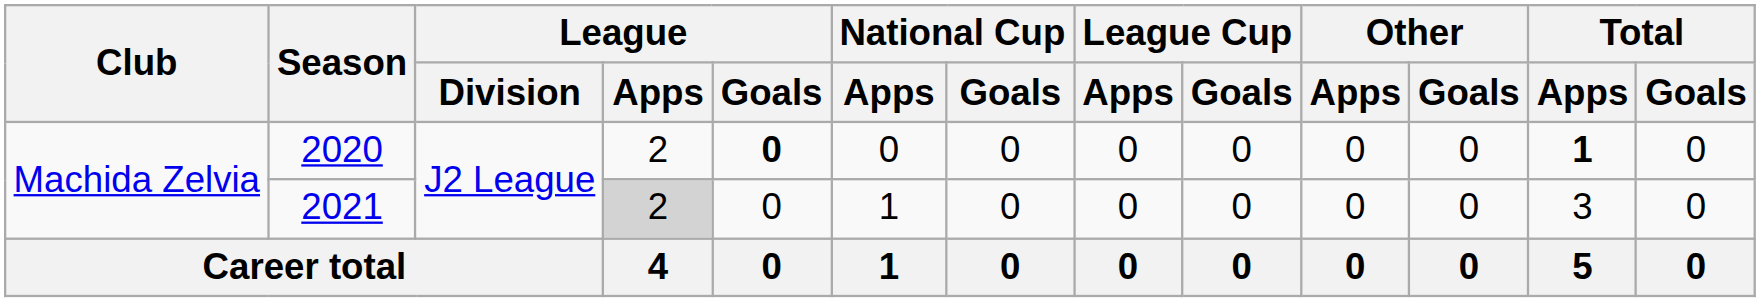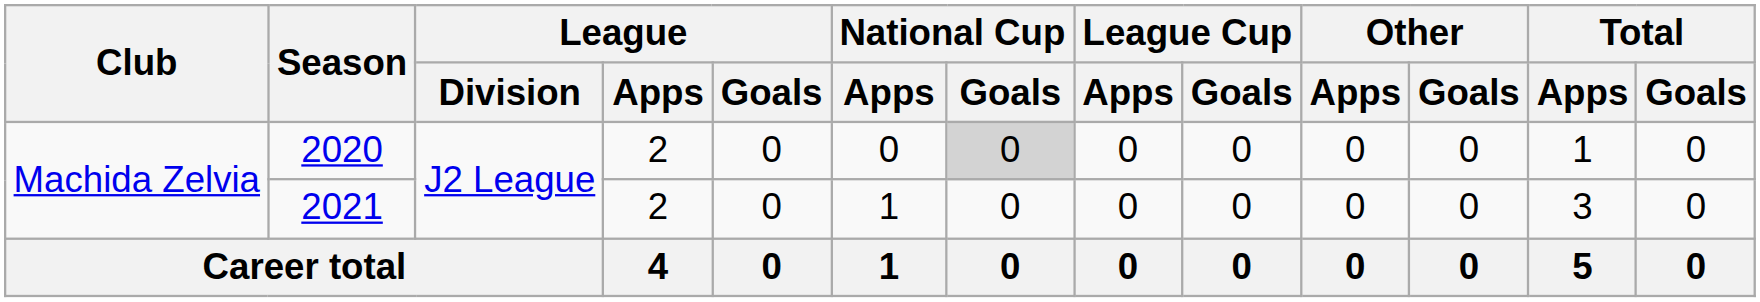2020 | League / Goals: bold -> normal
2020 | National Cup / Goals: no background -> lightgrey background
2020 | Total / Apps: bold -> normal
2021 | League / Apps: lightgrey background -> no background
